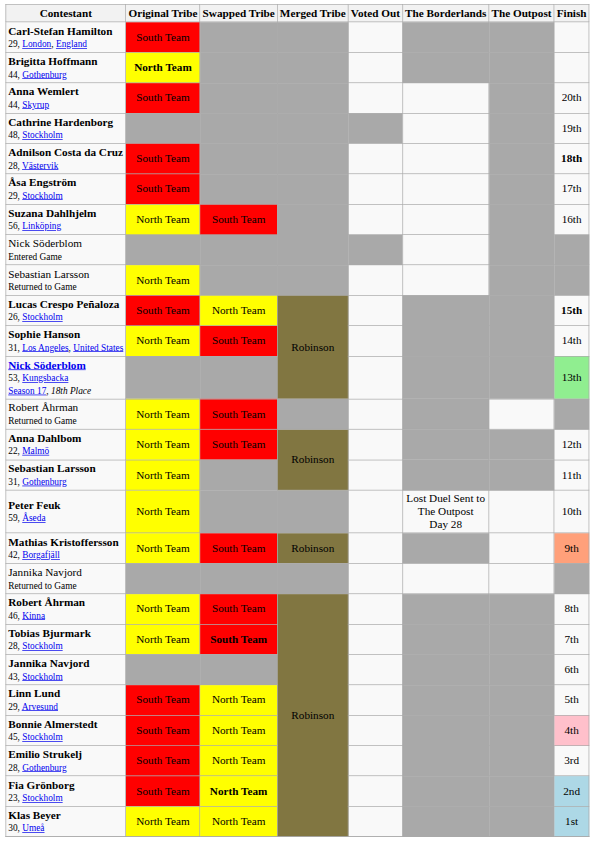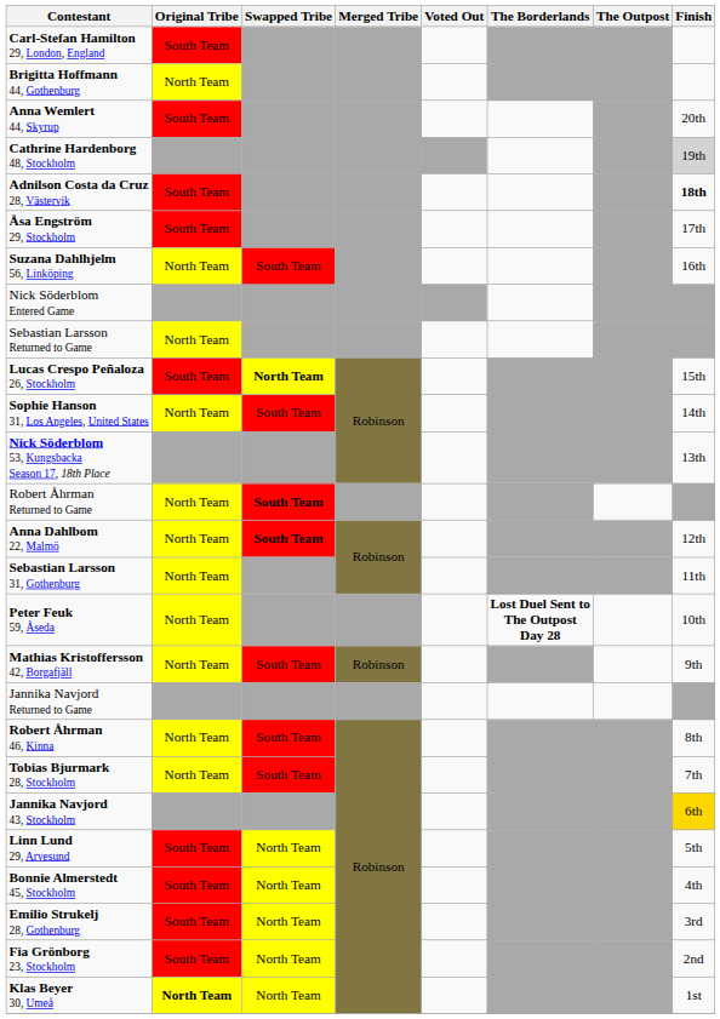Brigitta Hoffmann 44, Gothenburg | Original Tribe: bold -> normal
Cathrine Hardenborg 48, Stockholm | Finish: no background -> lightgrey background
Lucas Crespo Peñaloza 26, Stockholm | Swapped Tribe: normal -> bold
Lucas Crespo Peñaloza 26, Stockholm | Finish: bold -> normal
Nick Söderblom 53, Kungsbacka Season 17, 18th Place | Finish: lightgreen background -> no background
Robert Åhrman Returned to Game | Swapped Tribe: normal -> bold
Anna Dahlbom 22, Malmö | Swapped Tribe: normal -> bold
Peter Feuk 59, Åseda | The Borderlands: normal -> bold
Mathias Kristoffersson 42, Borgafjäll | Finish: lightsalmon background -> no background
Tobias Bjurmark 28, Stockholm | Swapped Tribe: bold -> normal
Jannika Navjord 43, Stockholm | Finish: no background -> gold background
Bonnie Almerstedt 45, Stockholm | Finish: pink background -> no background
Fia Grönborg 23, Stockholm | Swapped Tribe: bold -> normal
Fia Grönborg 23, Stockholm | Finish: lightblue background -> no background
Klas Beyer 30, Umeå | Original Tribe: normal -> bold
Klas Beyer 30, Umeå | Finish: lightblue background -> no background
